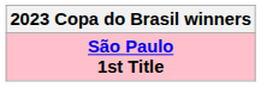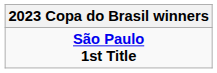row 2 | column 1: pink background -> no background
